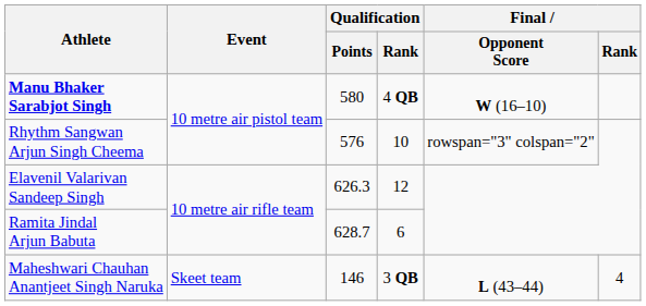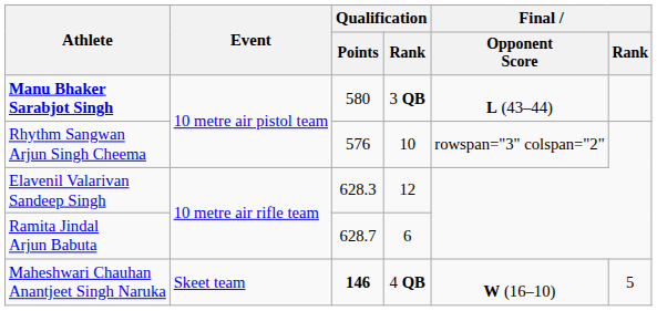Manu Bhaker Sarabjot Singh | Qualification / Rank: 4 QB -> 3 QB
Manu Bhaker Sarabjot Singh | Final / Opponent Score: W (16–10) -> L (43–44)
Elavenil Valarivan Sandeep Singh | Qualification / Points: 626.3 -> 628.3
Maheshwari Chauhan Anantjeet Singh Naruka | Qualification / Points: normal -> bold
Maheshwari Chauhan Anantjeet Singh Naruka | Qualification / Rank: 3 QB -> 4 QB
Maheshwari Chauhan Anantjeet Singh Naruka | Final / Opponent Score: L (43–44) -> W (16–10)
Maheshwari Chauhan Anantjeet Singh Naruka | Final / Rank: 4 -> 5
